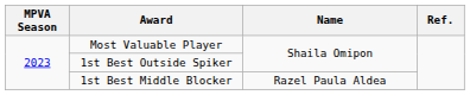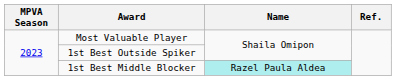1st Best Middle Blocker | Name: no background -> paleturquoise background
